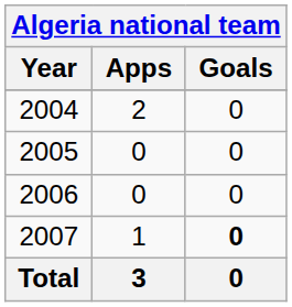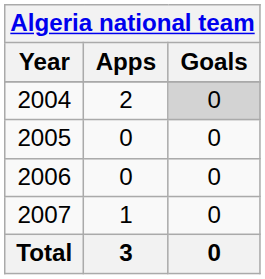2004 | Goals: no background -> lightgrey background
2007 | Goals: bold -> normal
